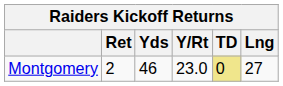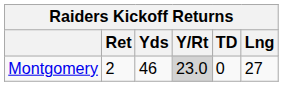Montgomery | Y/Rt: no background -> lightgrey background
Montgomery | TD: khaki background -> no background
